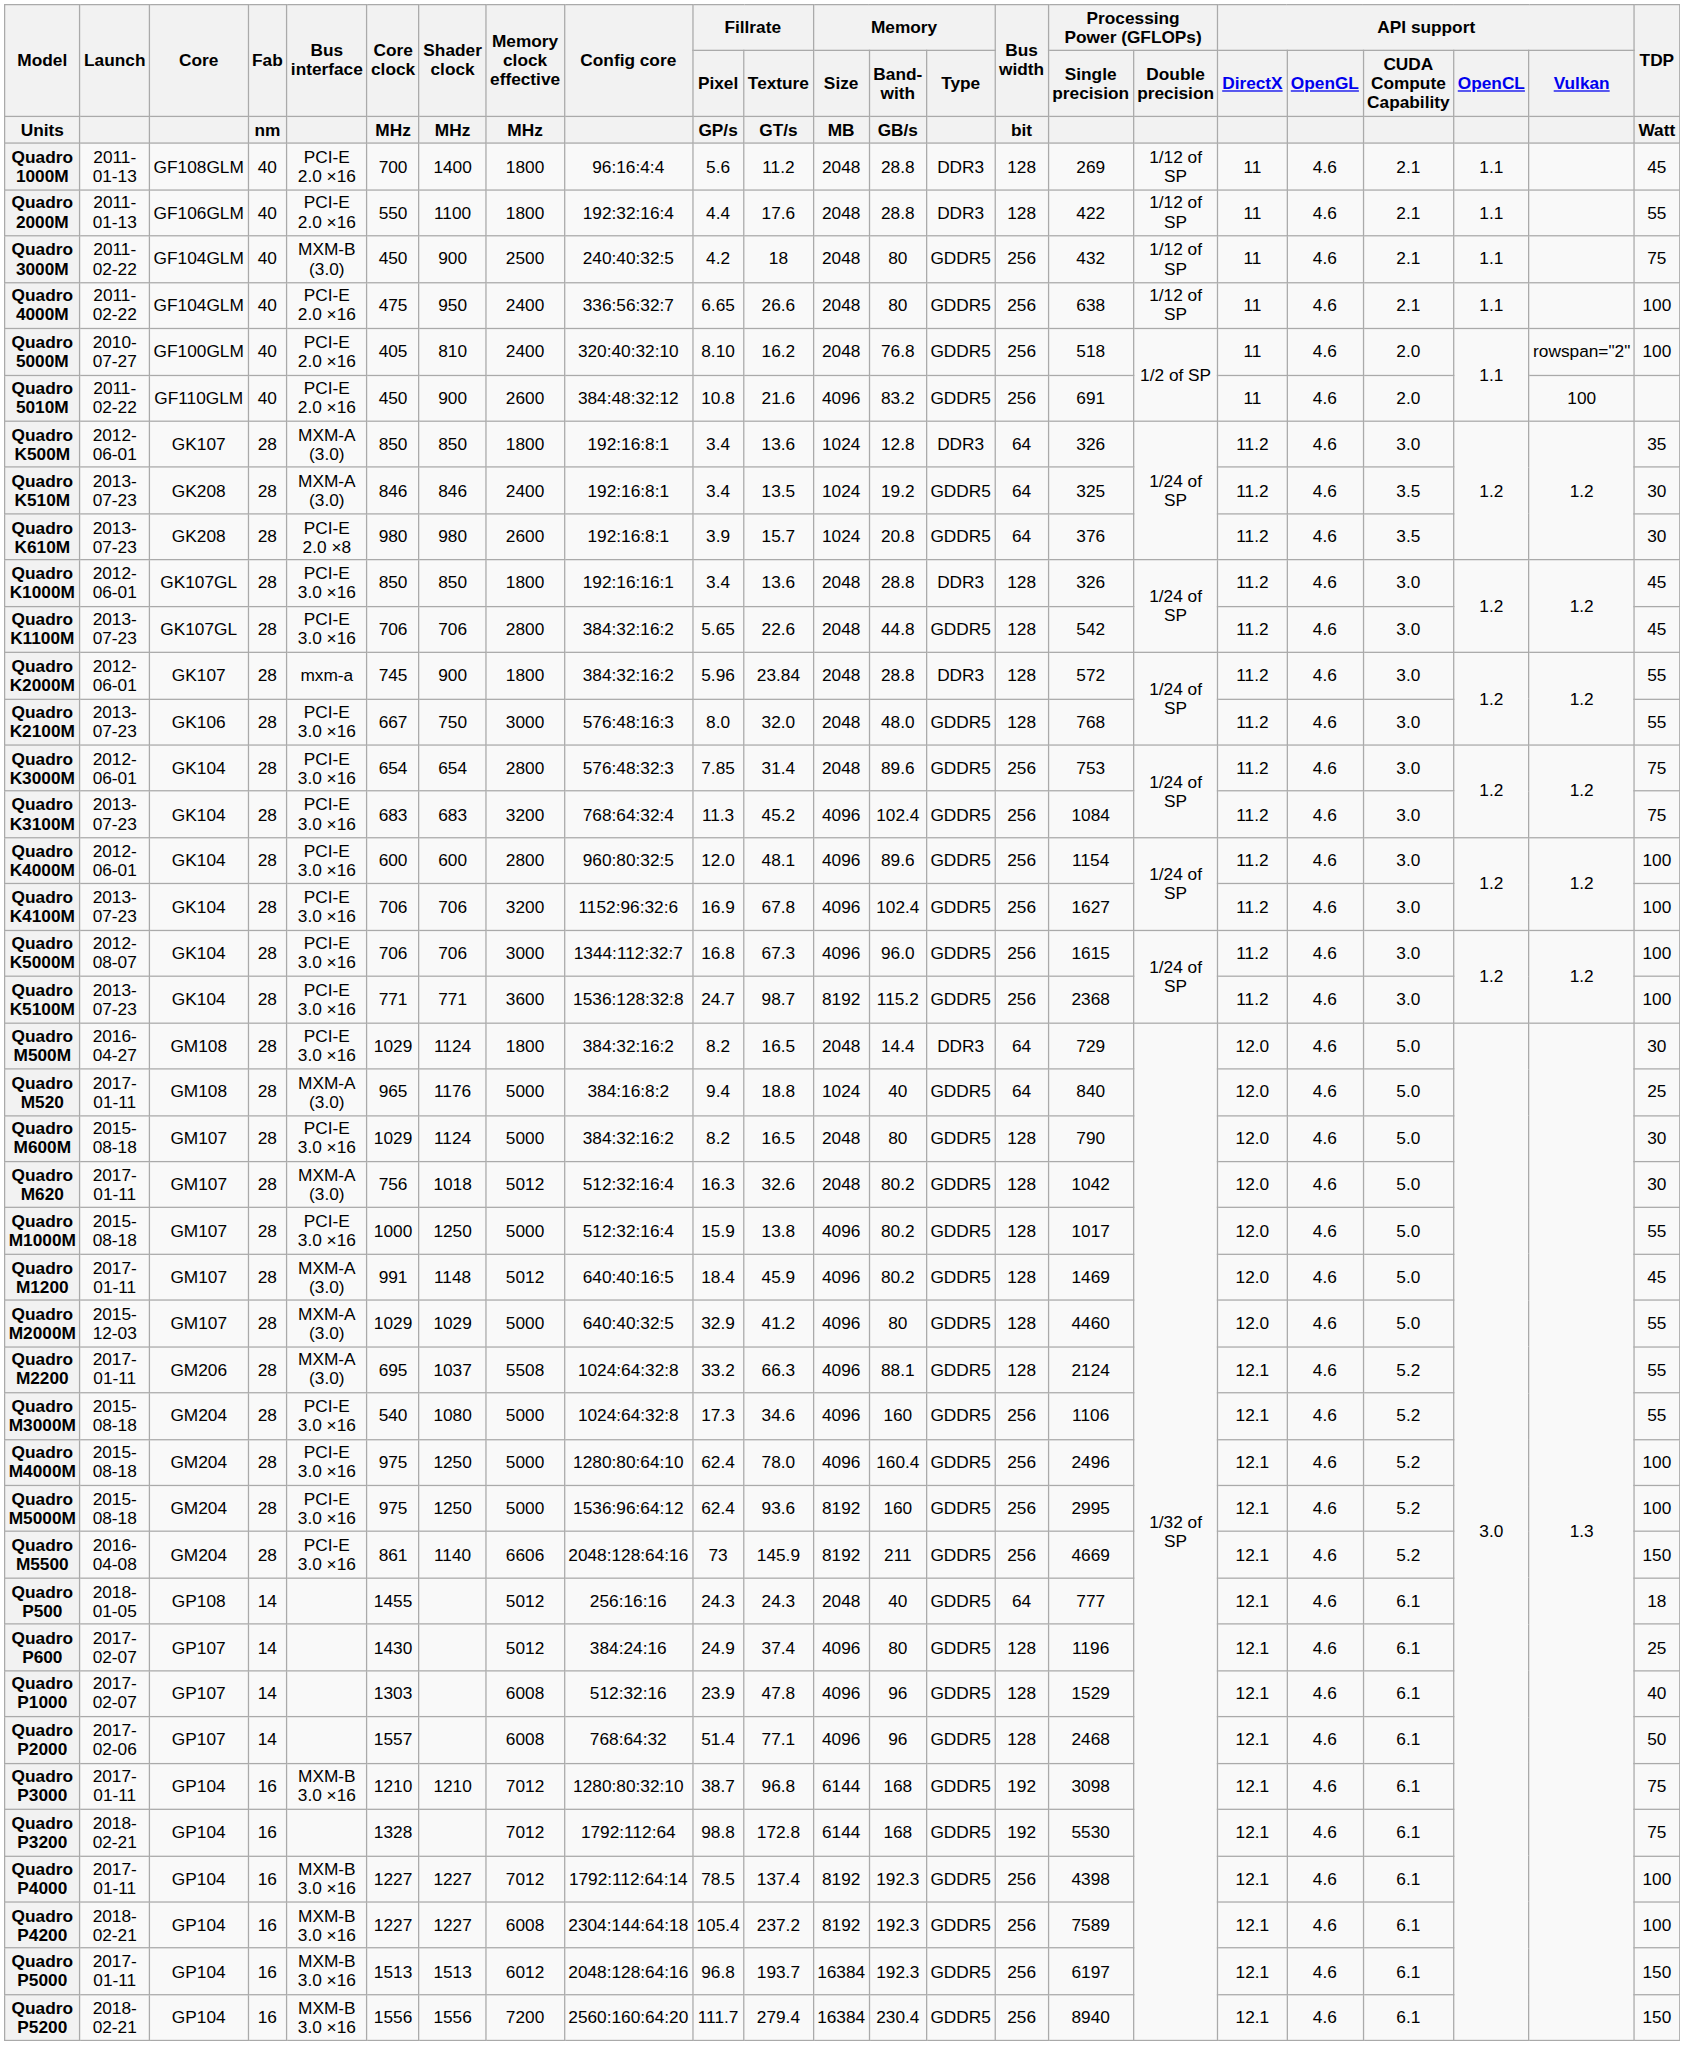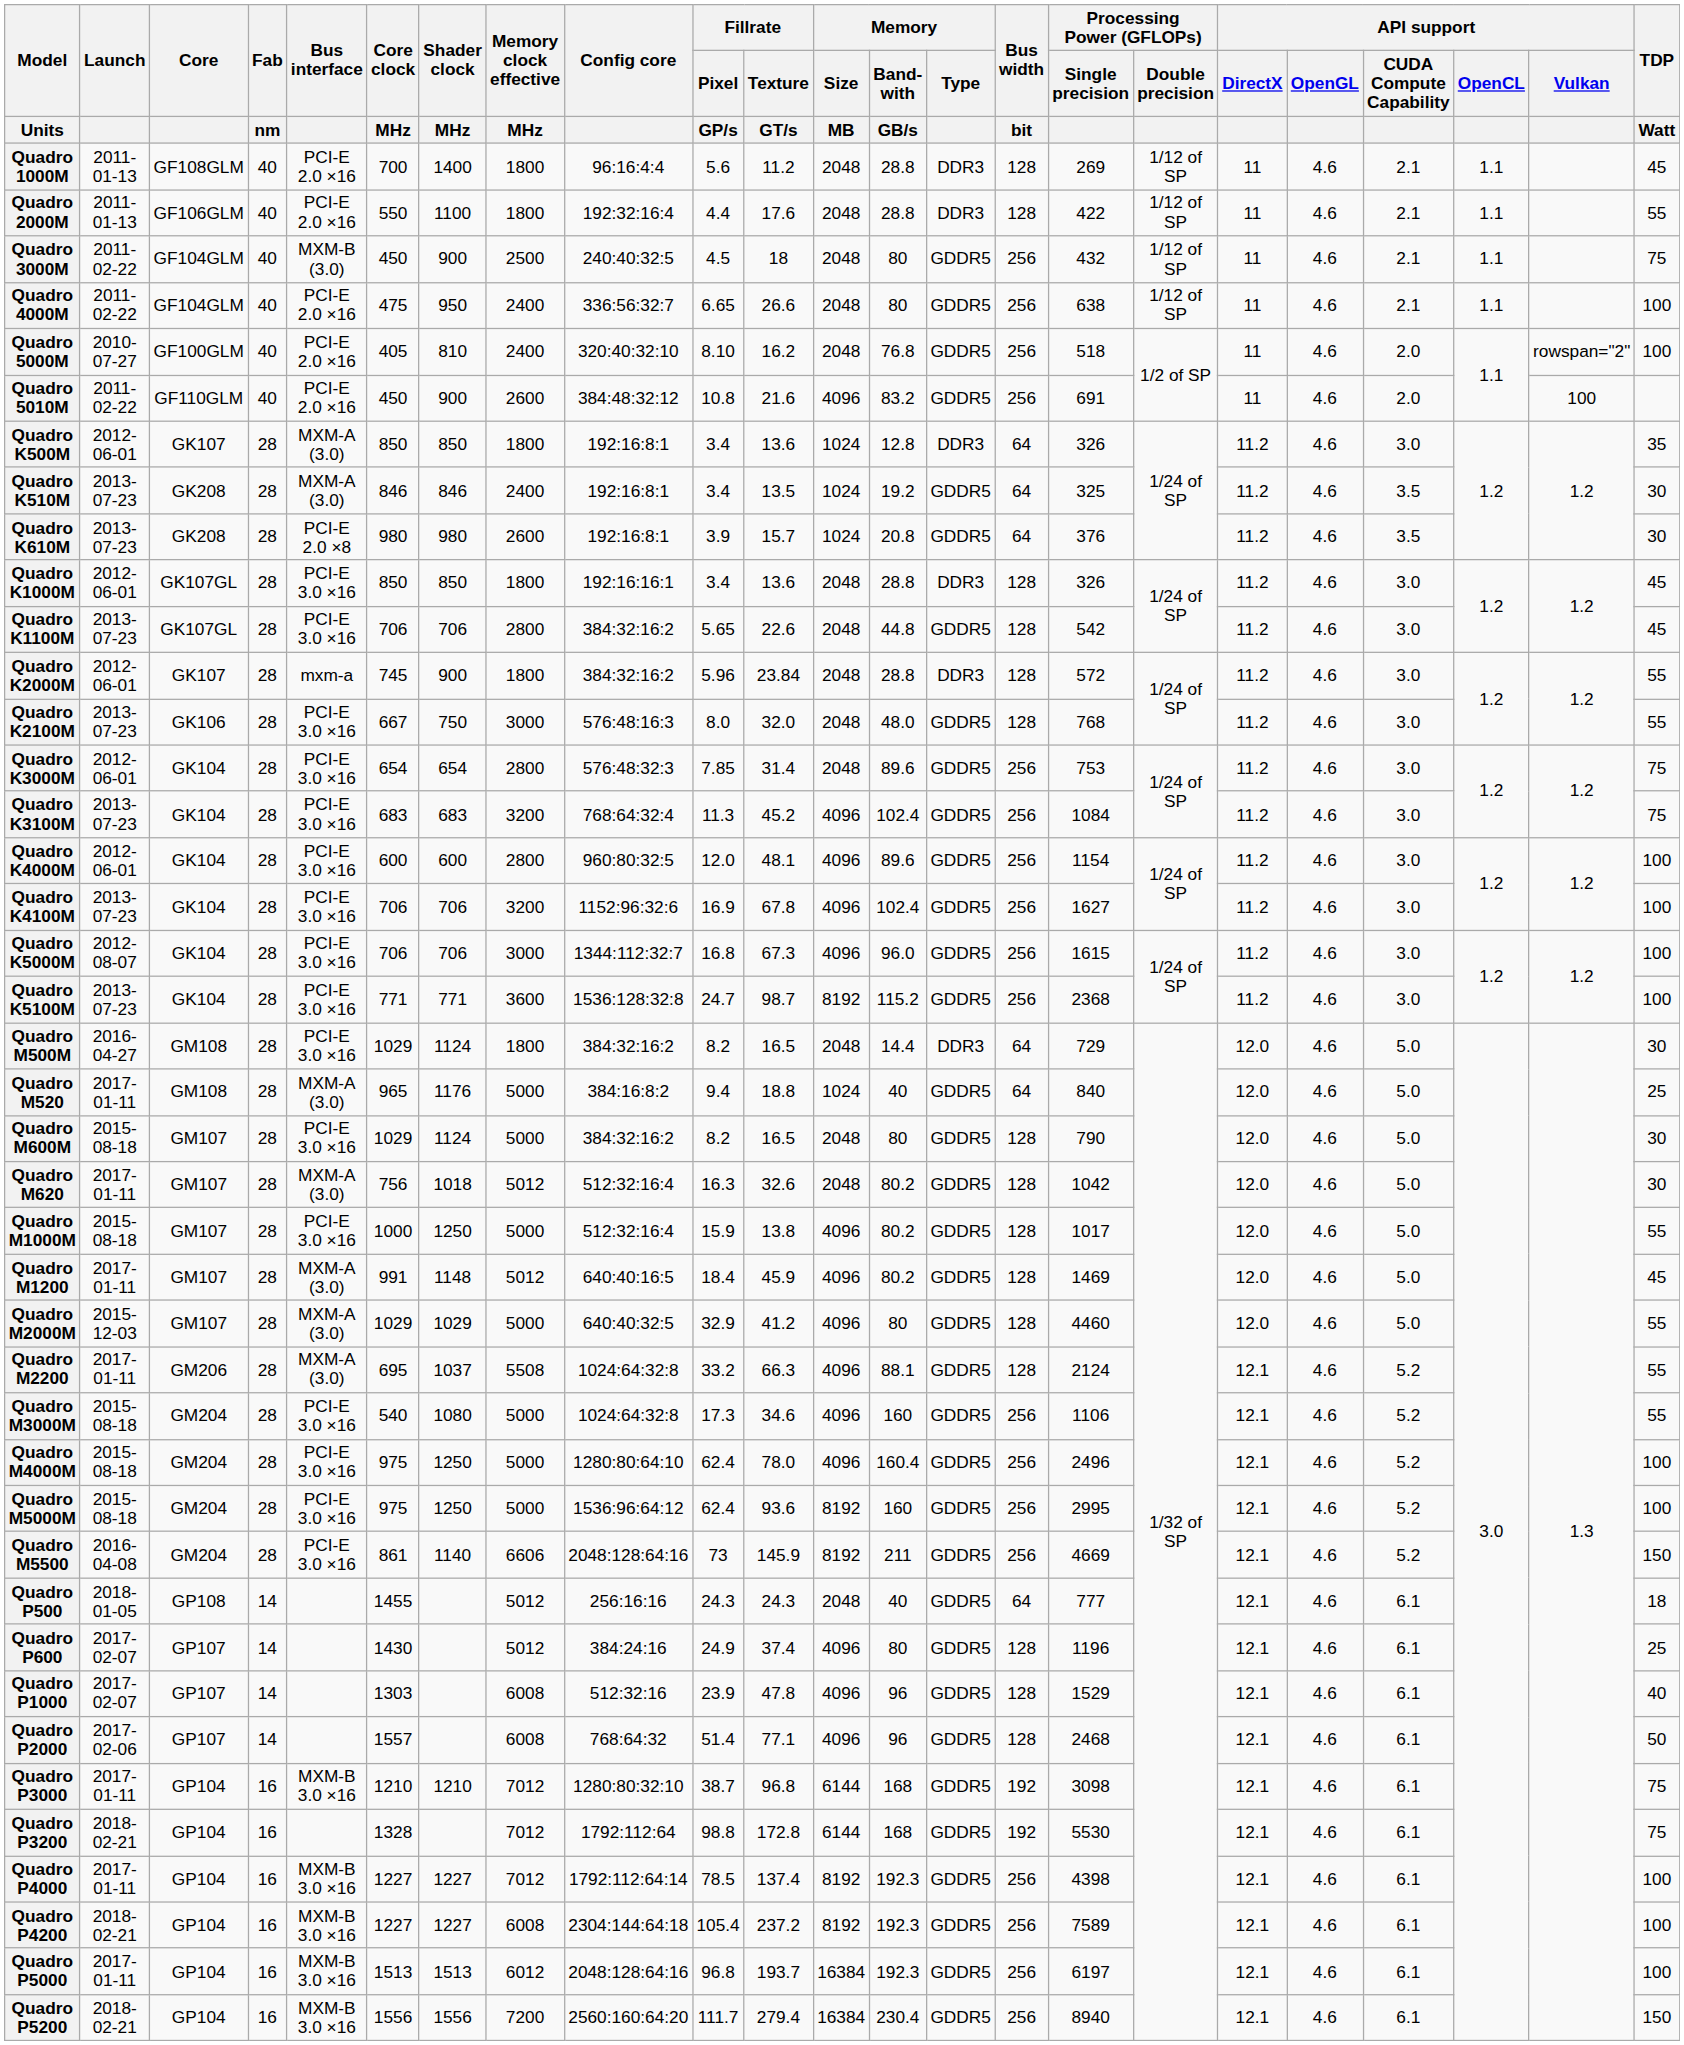Quadro 3000M | Fillrate / Pixel / GP/s: 4.2 -> 4.5
Quadro P5000 | TDP / Watt: 150 -> 100
